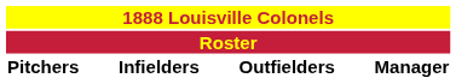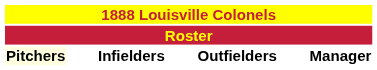Pitchers | column 1: no background -> lightyellow background
